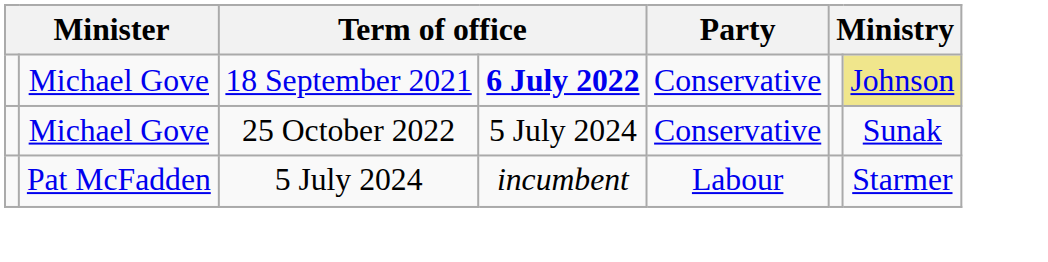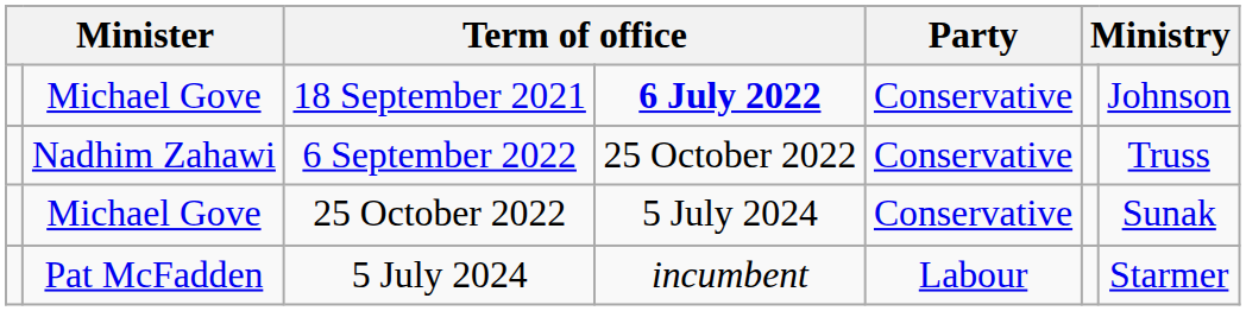18 September 2021 | column 7: khaki background -> no background
+ row: Nadhim Zahawi | 6 September 2022 | 25 October 2022 | Conservative | Truss
